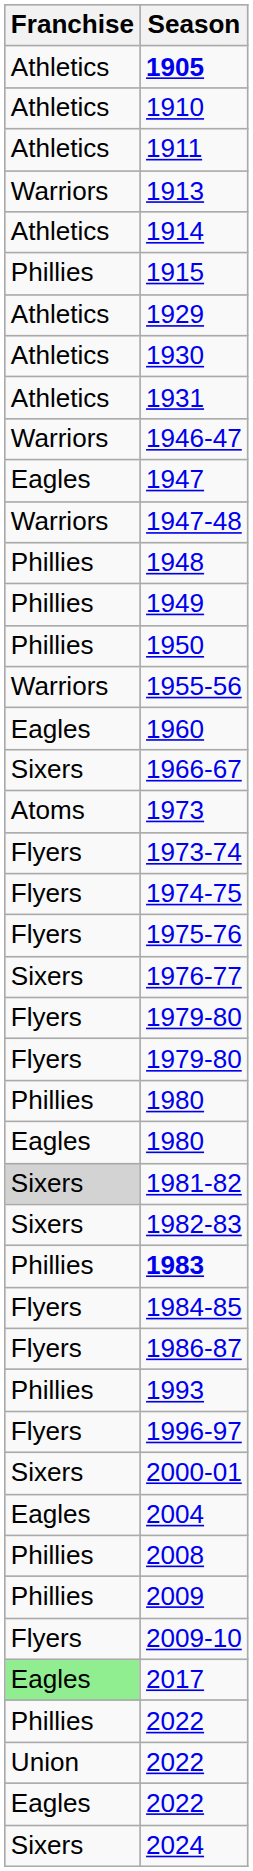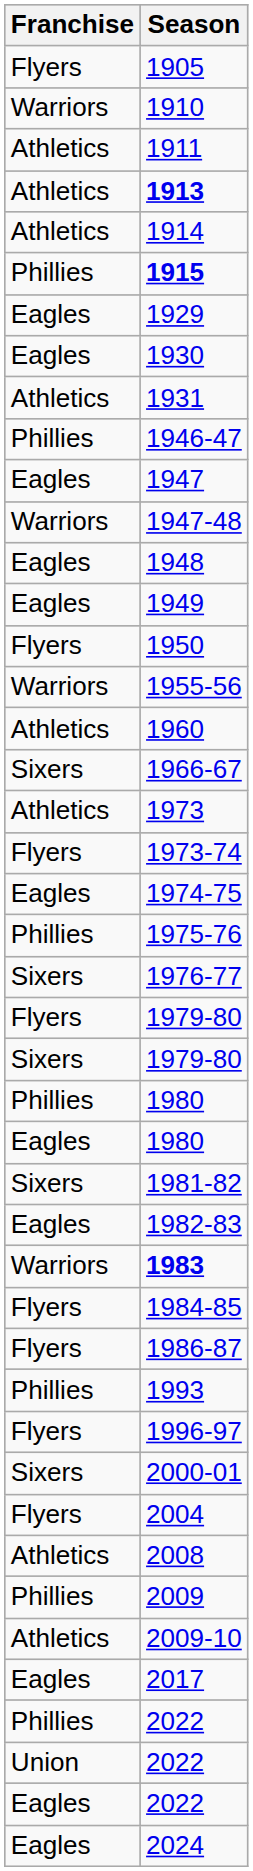row 2 | Franchise: Athletics -> Flyers
row 2 | Season: bold -> normal
row 3 | Franchise: Athletics -> Warriors
row 5 | Franchise: Warriors -> Athletics
row 5 | Season: normal -> bold
row 7 | Season: normal -> bold
row 8 | Franchise: Athletics -> Eagles
row 9 | Franchise: Athletics -> Eagles
row 11 | Franchise: Warriors -> Phillies
row 14 | Franchise: Phillies -> Eagles
row 15 | Franchise: Phillies -> Eagles
row 16 | Franchise: Phillies -> Flyers
row 18 | Franchise: Eagles -> Athletics
row 20 | Franchise: Atoms -> Athletics
row 22 | Franchise: Flyers -> Eagles
row 23 | Franchise: Flyers -> Phillies
row 26 | Franchise: Flyers -> Sixers
row 29 | Franchise: lightgrey background -> no background
row 30 | Franchise: Sixers -> Eagles
row 31 | Franchise: Phillies -> Warriors
row 37 | Franchise: Eagles -> Flyers
row 38 | Franchise: Phillies -> Athletics
row 40 | Franchise: Flyers -> Athletics
row 41 | Franchise: lightgreen background -> no background
row 45 | Franchise: Sixers -> Eagles
